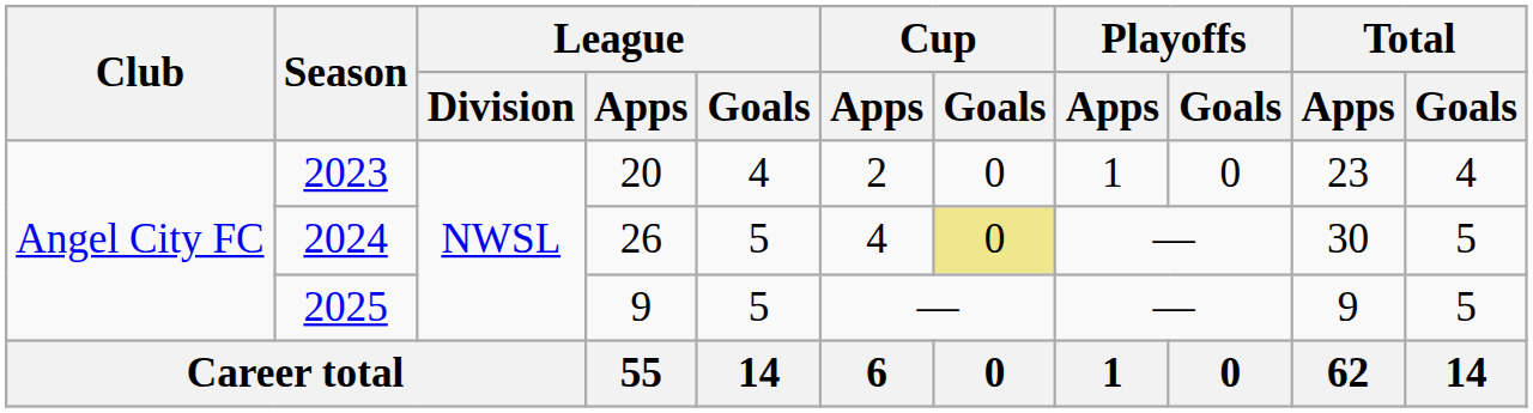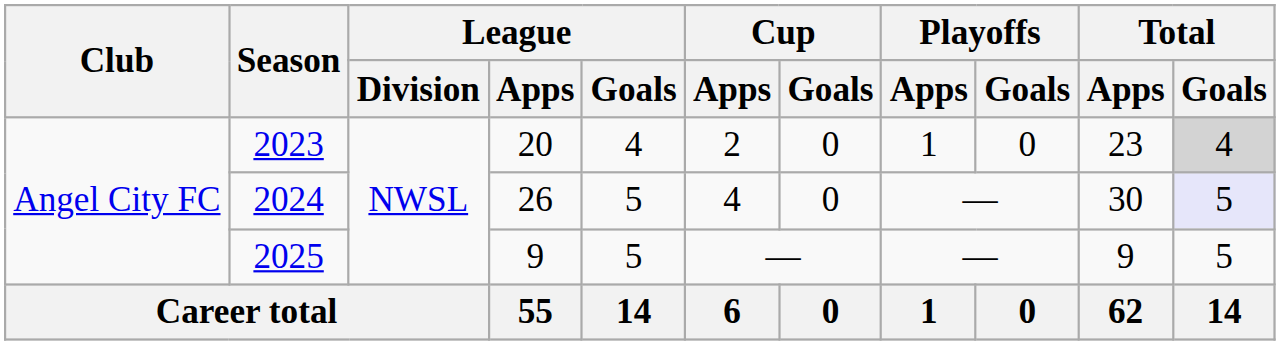2023 | Total / Goals: no background -> lightgrey background
2024 | Cup / Goals: khaki background -> no background
2024 | Total / Goals: no background -> lavender background
